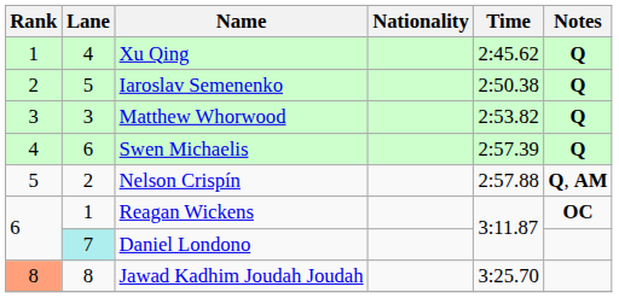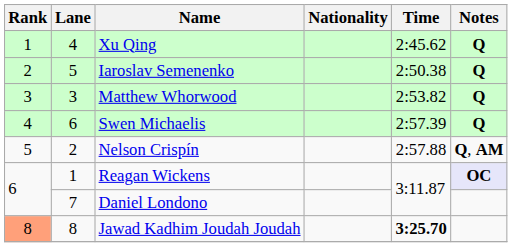Reagan Wickens | Notes: no background -> lavender background
Daniel Londono | Lane: paleturquoise background -> no background
Jawad Kadhim Joudah Joudah | Time: normal -> bold
